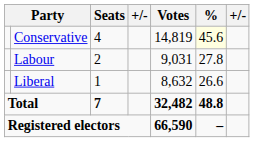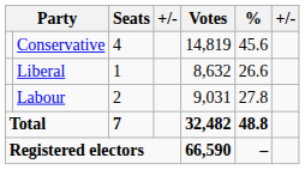Conservative | %: lightyellow background -> no background
rows swapped: Labour <-> Liberal
